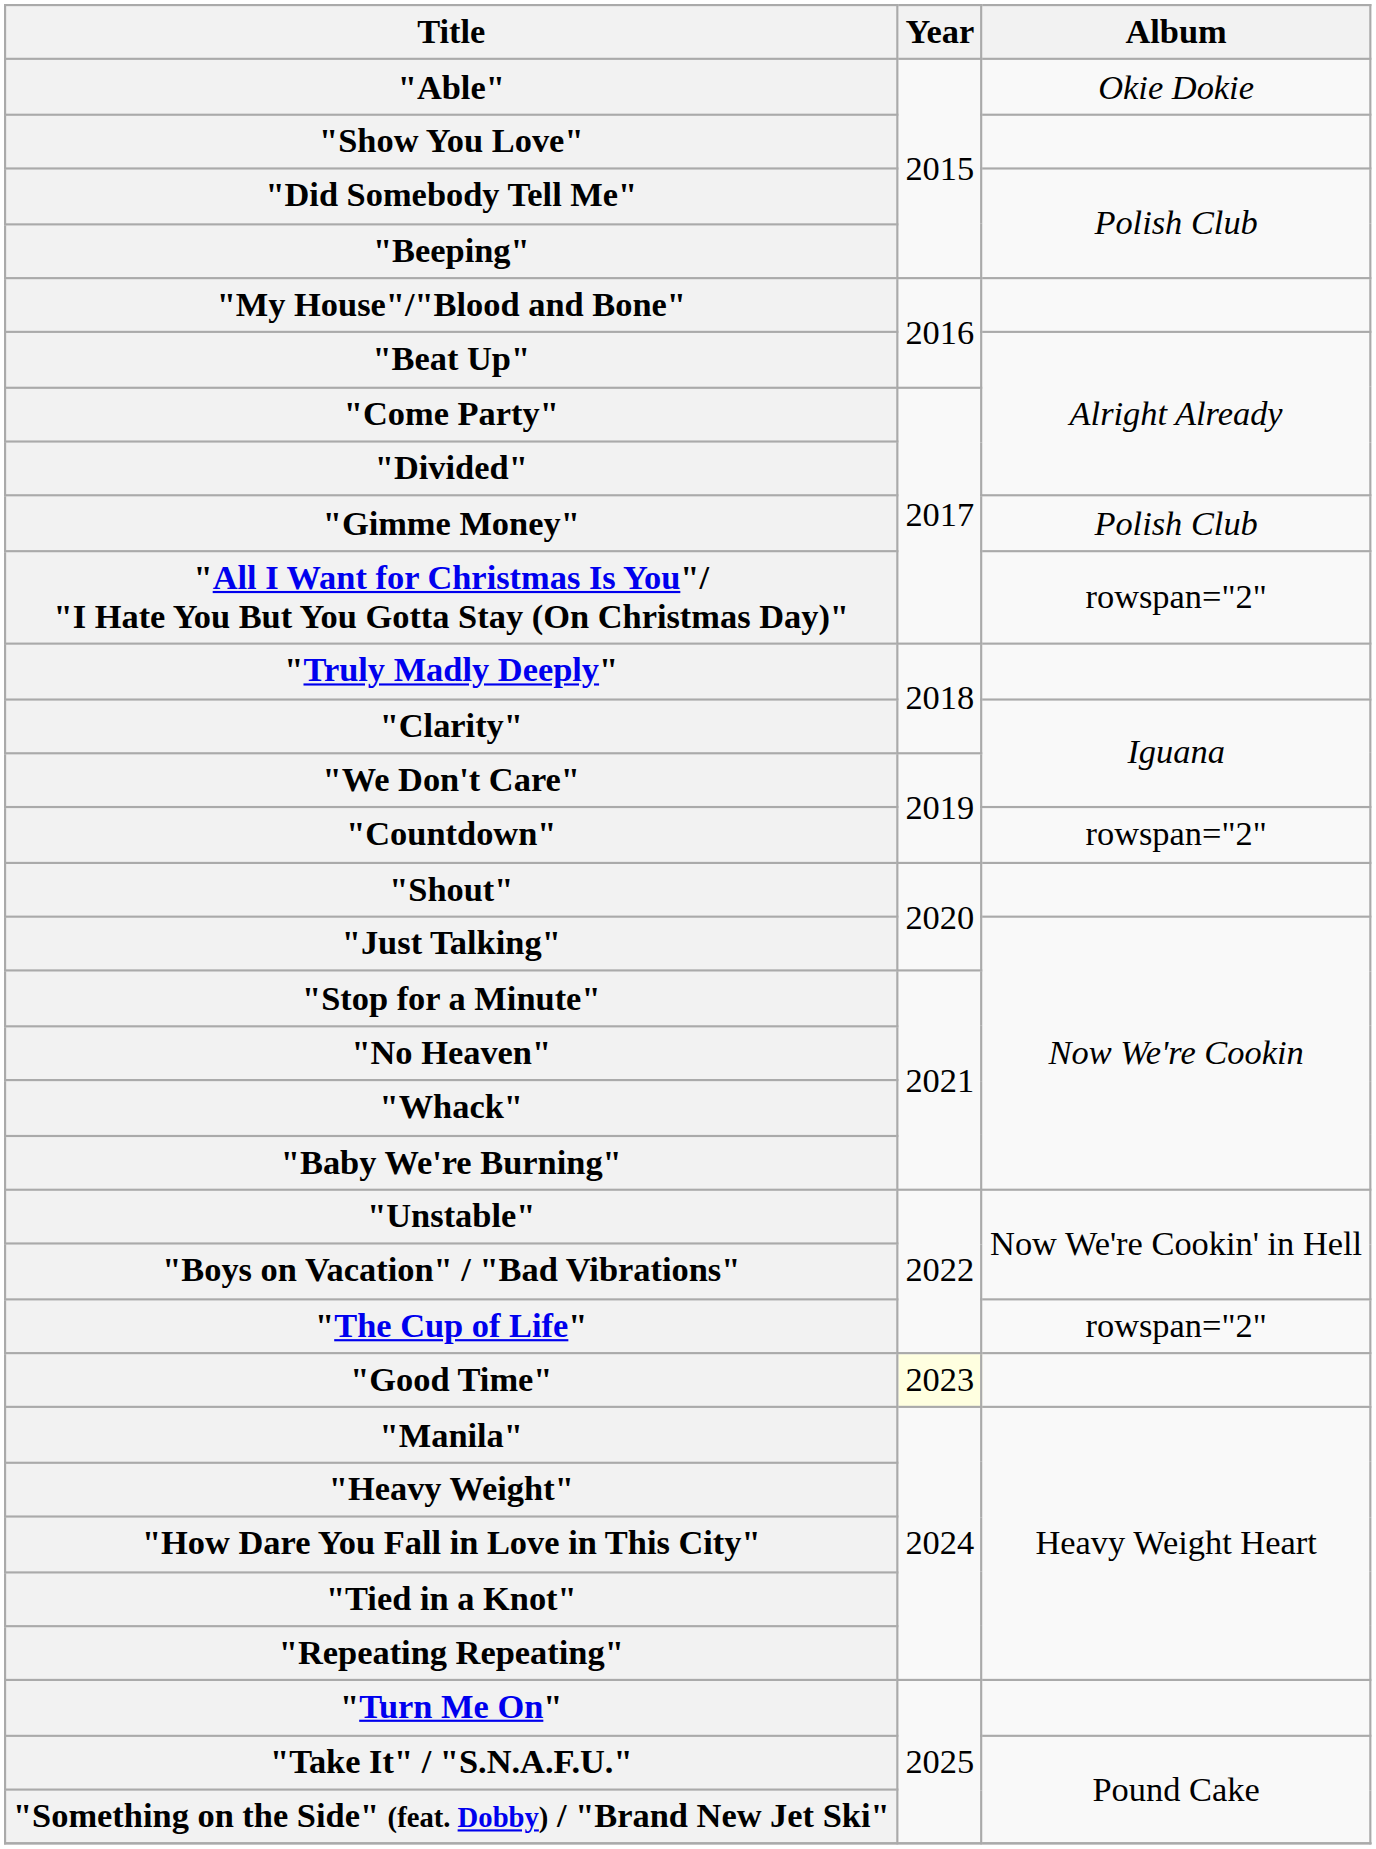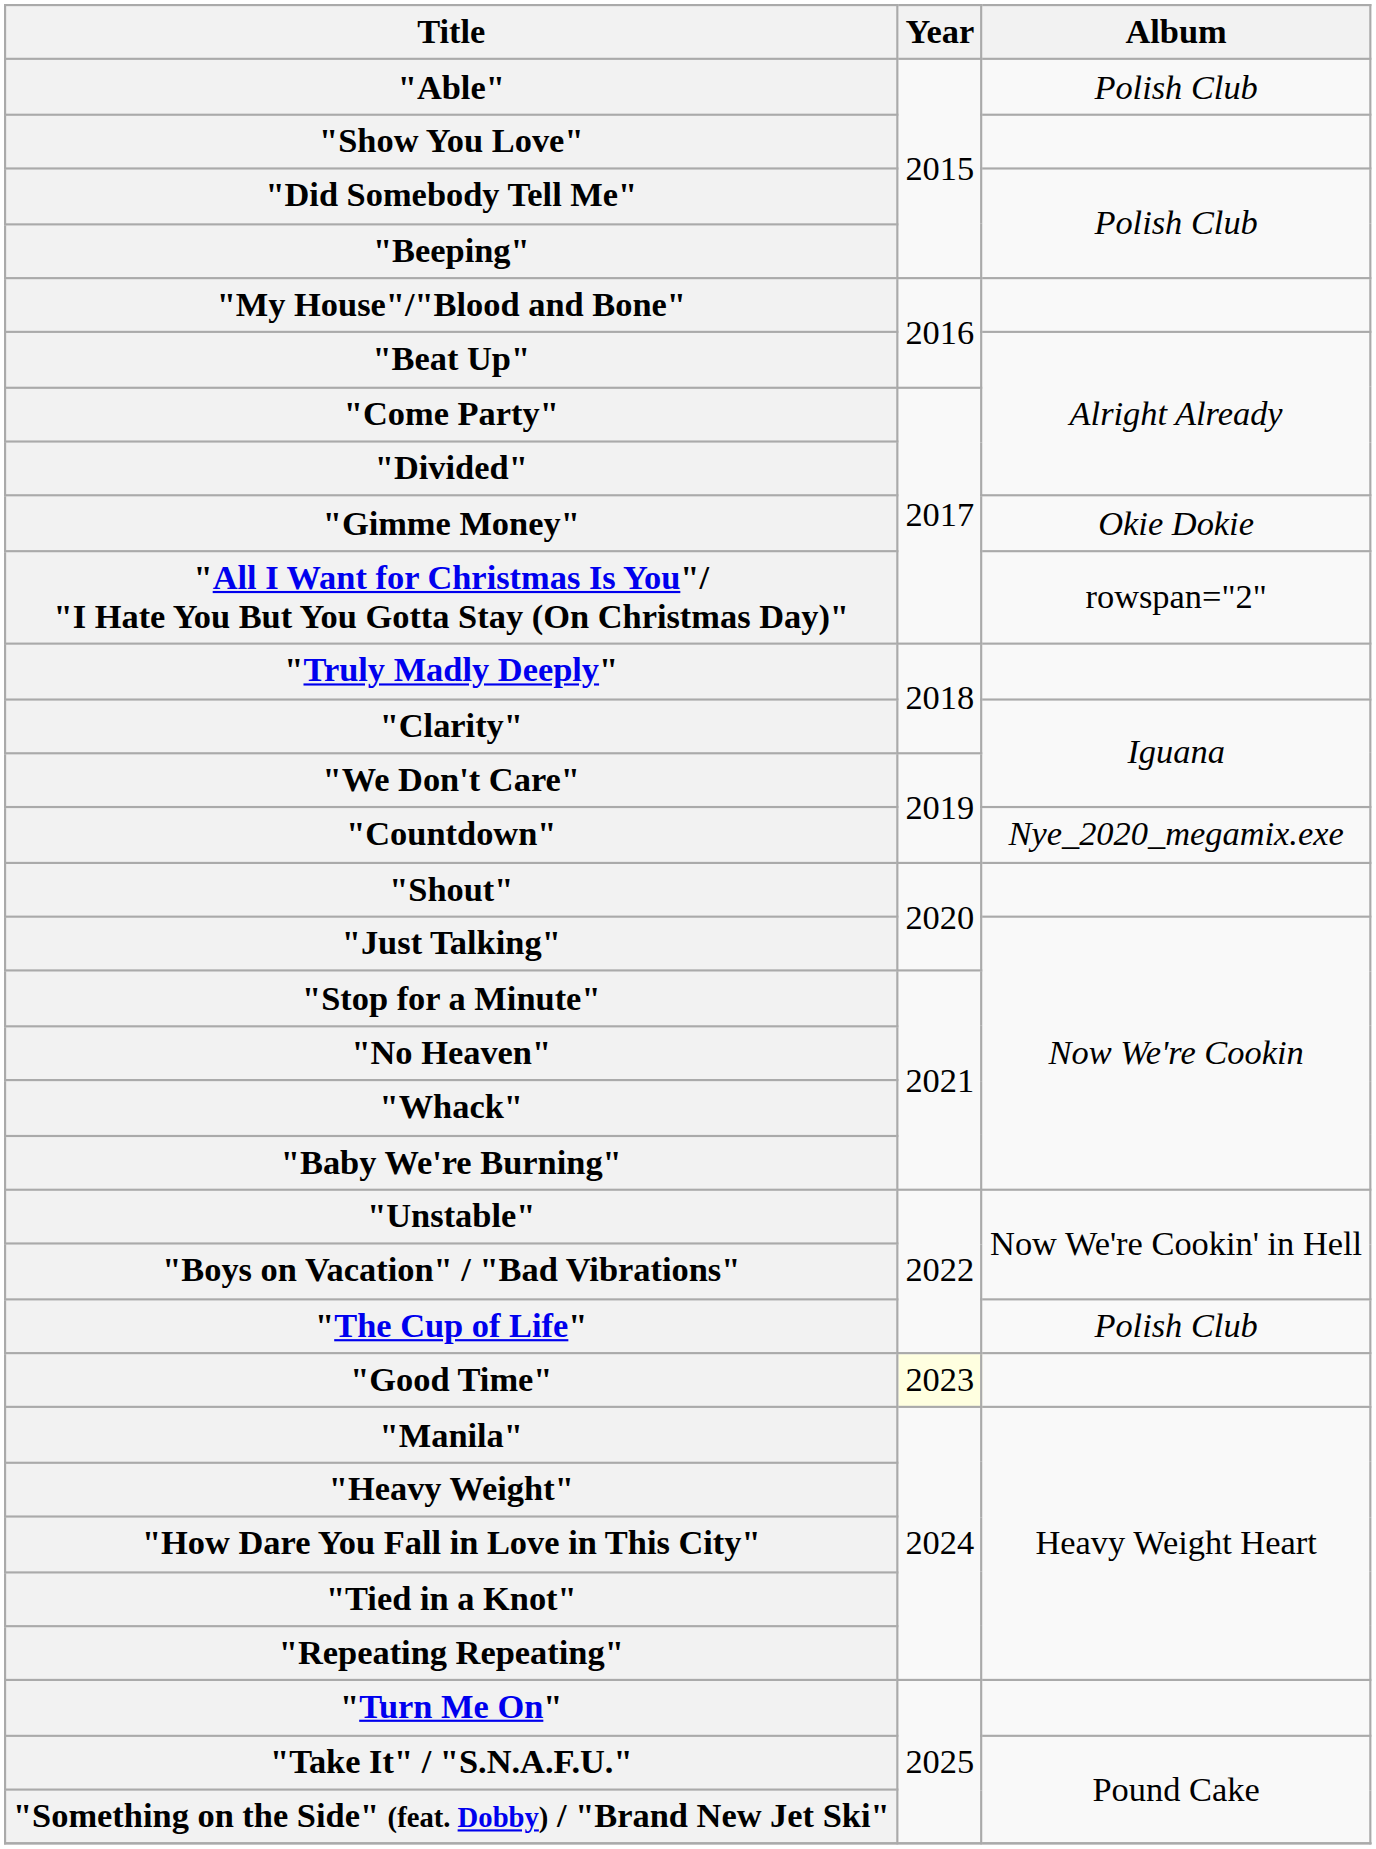"Able" | Album: Okie Dokie -> Polish Club
"Gimme Money" | Album: Polish Club -> Okie Dokie
"Countdown" | Album: rowspan="2" -> Nye_2020_megamix.exe
"The Cup of Life" | Album: rowspan="2" -> Polish Club
